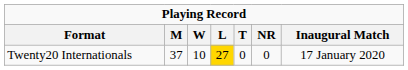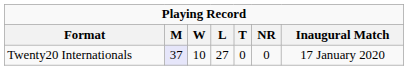Twenty20 Internationals | M: no background -> lavender background
Twenty20 Internationals | L: gold background -> no background
